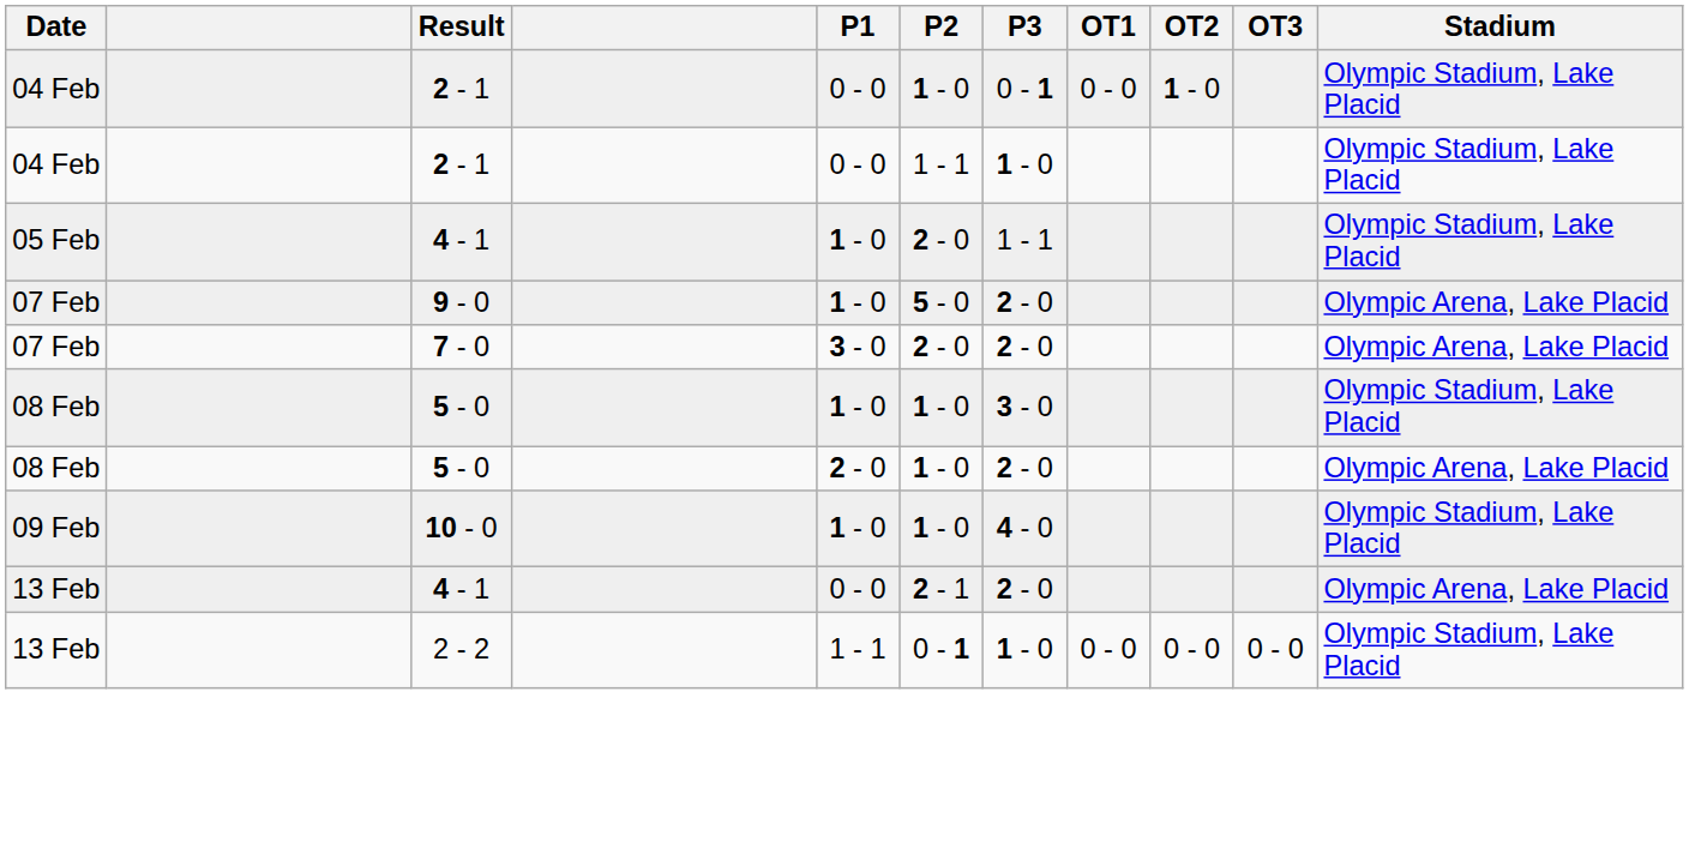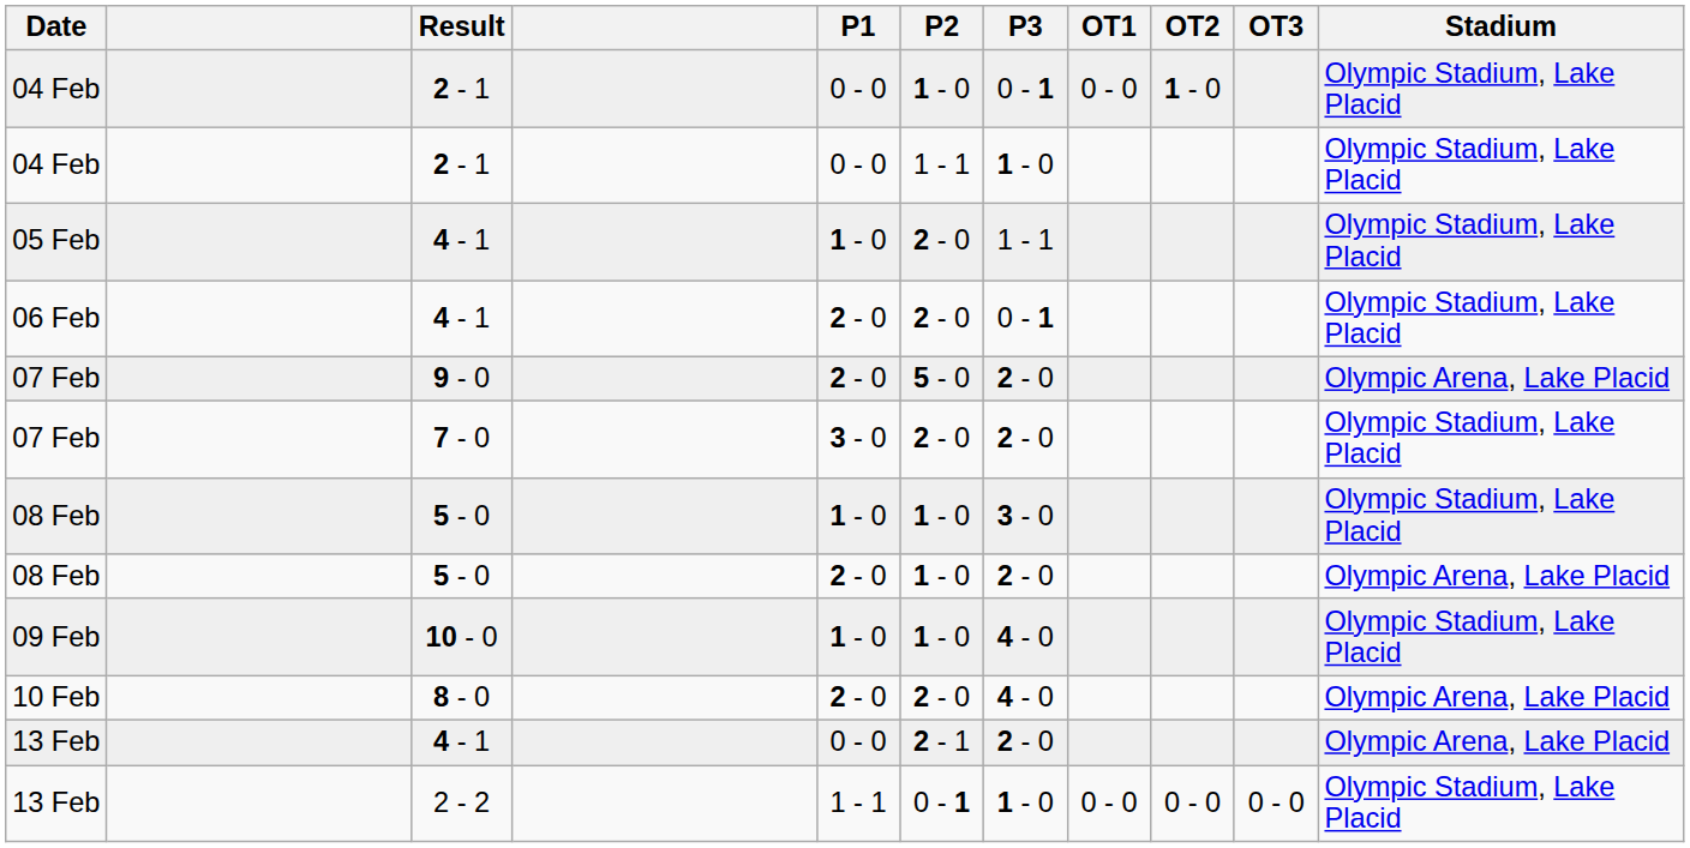+ row: 06 Feb | 4 - 1 | 2 - 0 | 2 - 0 | 0 - 1 | Olympic Stadium, Lake Placid
07 Feb / 9 - 0 | P1: 1 - 0 -> 2 - 0
07 Feb / 7 - 0 | Stadium: Olympic Arena, Lake Placid -> Olympic Stadium, Lake Placid
+ row: 10 Feb | 8 - 0 | 2 - 0 | 2 - 0 | 4 - 0 | Olympic Arena, Lake Placid
